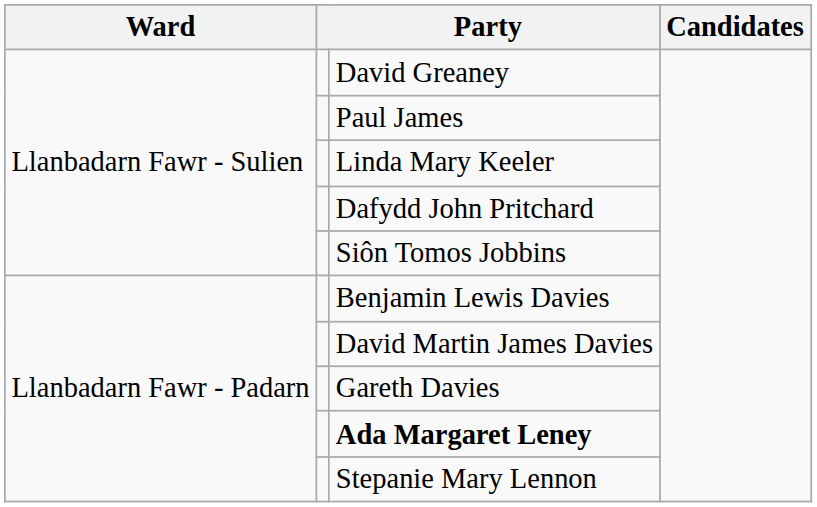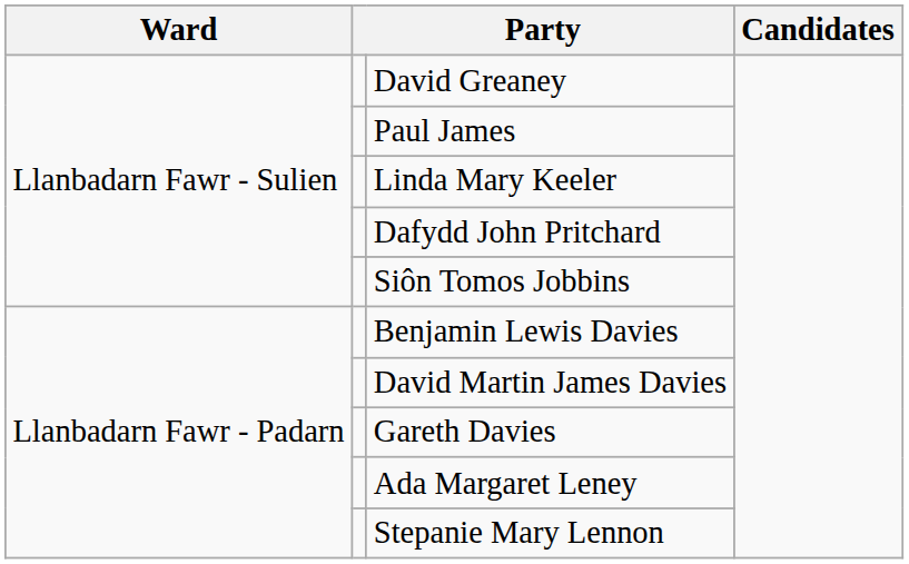Ada Margaret Leney | column 3: bold -> normal
